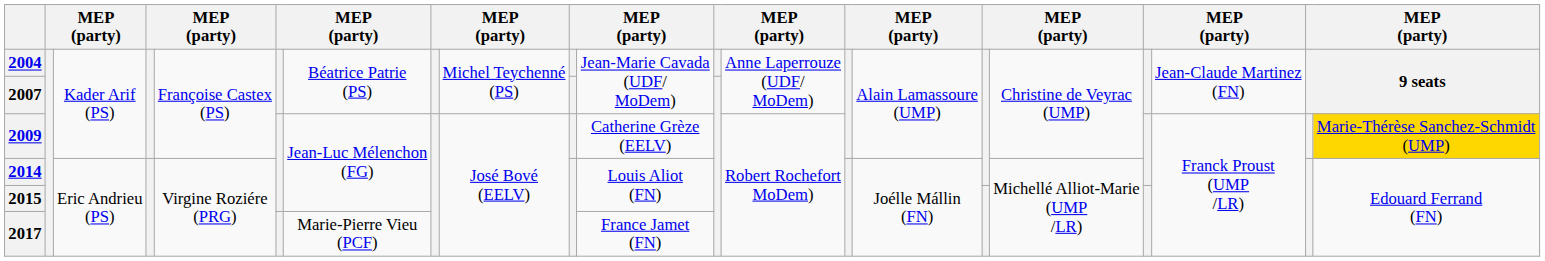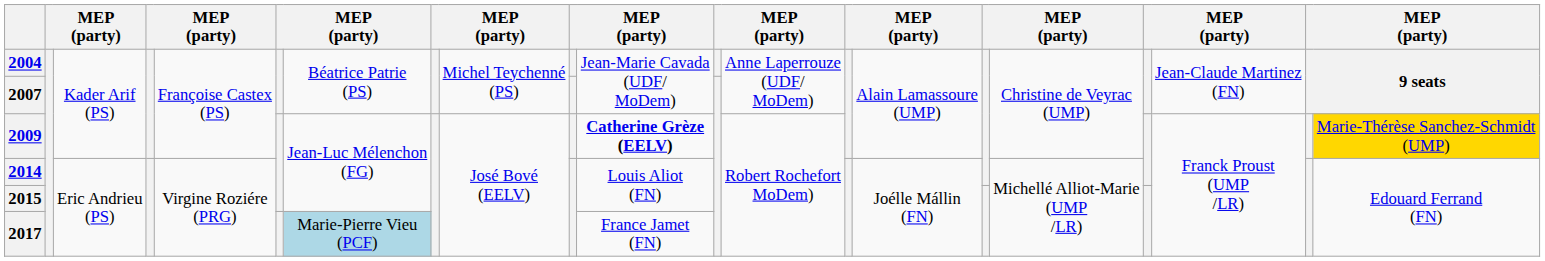2009 | column 11: normal -> bold
2017 | column 7: no background -> lightblue background
